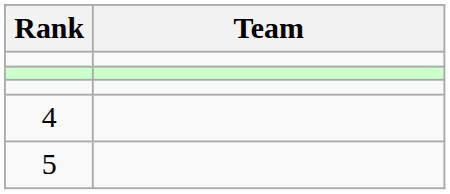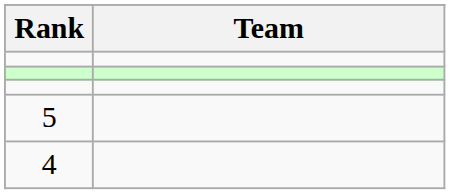row 5 | Rank: 4 -> 5
row 6 | Rank: 5 -> 4
